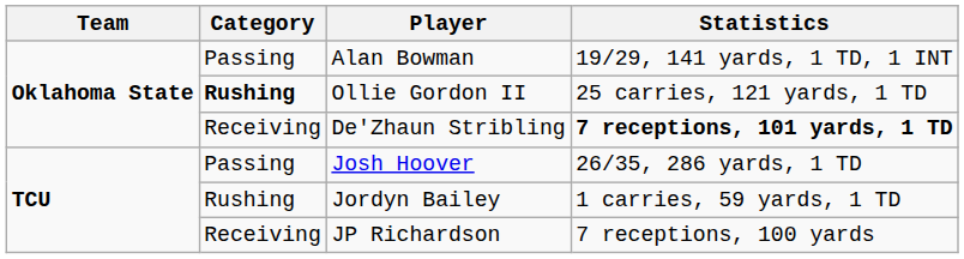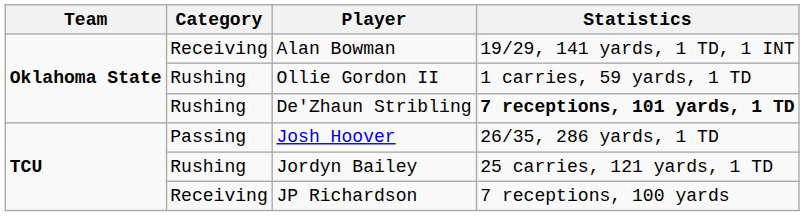Alan Bowman | Category: Passing -> Receiving
Ollie Gordon II | Category: bold -> normal
Ollie Gordon II | Statistics: 25 carries, 121 yards, 1 TD -> 1 carries, 59 yards, 1 TD
De'Zhaun Stribling | Category: Receiving -> Rushing
Jordyn Bailey | Statistics: 1 carries, 59 yards, 1 TD -> 25 carries, 121 yards, 1 TD
